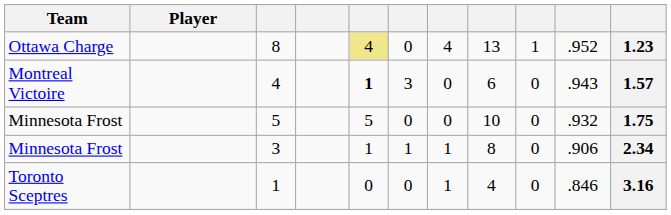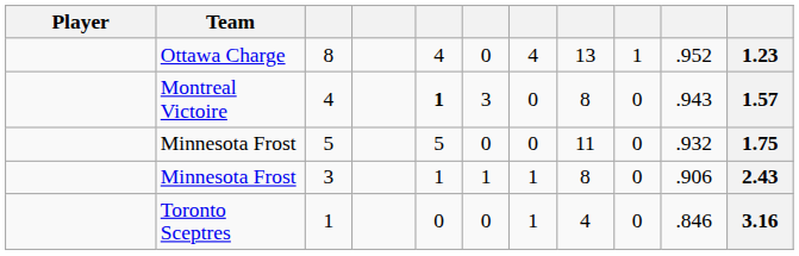columns swapped: Player <-> Team
row 2 | column 5: khaki background -> no background
row 3 | column 8: 6 -> 8
row 4 | column 8: 10 -> 11
row 5 | column 11: 2.34 -> 2.43
